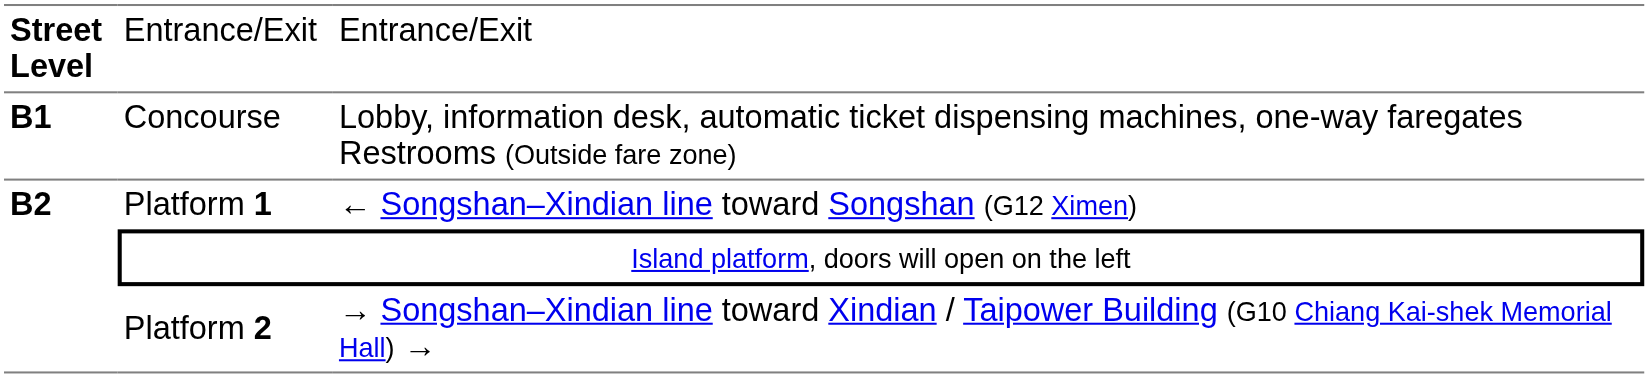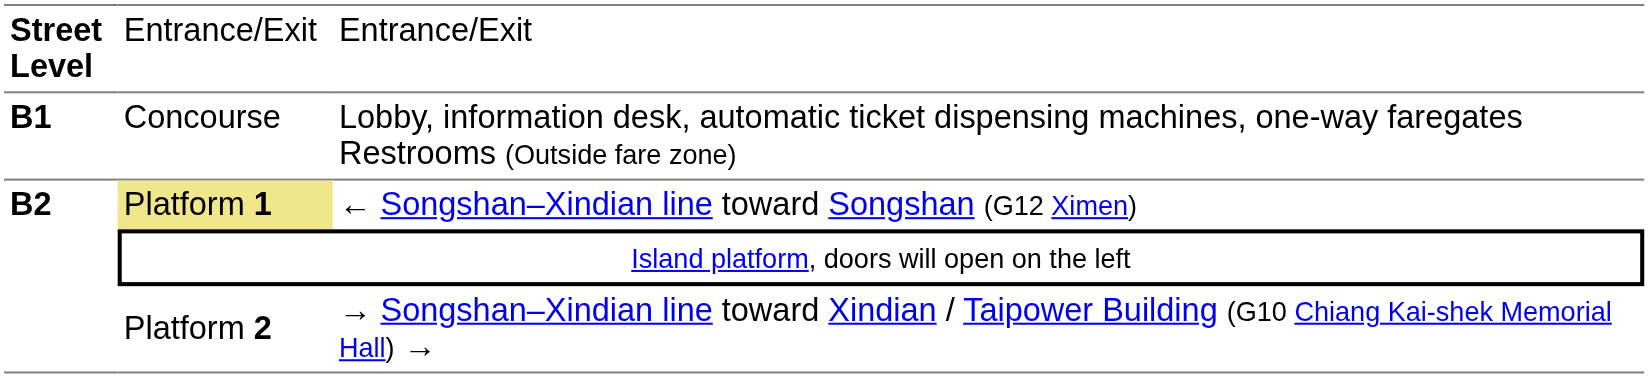← Songshan–Xindian line toward Songshan (G12 Ximen) | column 2: no background -> khaki background
